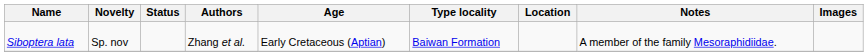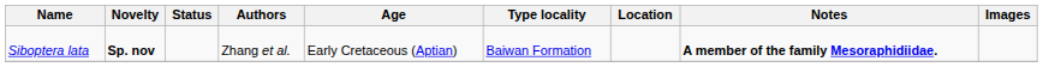Siboptera lata | Novelty: normal -> bold
Siboptera lata | Notes: normal -> bold
